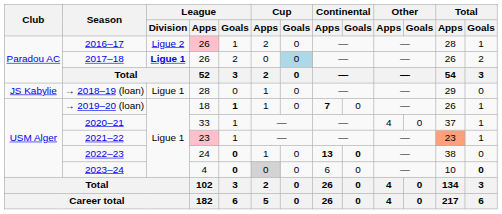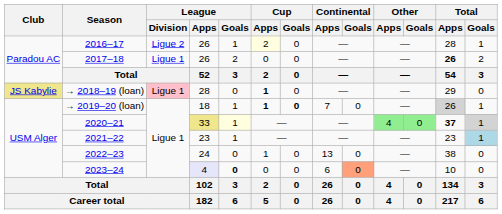2016–17 | League / Apps: pink background -> no background
2016–17 | Cup / Apps: no background -> lightyellow background
2017–18 | League / Division: bold -> normal
2017–18 | Cup / Goals: lightblue background -> no background
2017–18 | Total / Apps: normal -> bold
→ 2018–19 (loan) | Club: no background -> khaki background
→ 2018–19 (loan) | League / Division: no background -> pink background
→ 2018–19 (loan) | Cup / Apps: normal -> bold
→ 2019–20 (loan) | League / Goals: bold -> normal
→ 2019–20 (loan) | Cup / Apps: normal -> bold
→ 2019–20 (loan) | Cup / Goals: normal -> bold
→ 2019–20 (loan) | Continental / Apps: bold -> normal
→ 2019–20 (loan) | Total / Apps: no background -> lightgrey background
2020–21 | League / Apps: no background -> khaki background
2020–21 | League / Goals: no background -> lightyellow background
2020–21 | Other / Apps: no background -> lightgreen background
2020–21 | Other / Goals: no background -> lightgreen background
2020–21 | Total / Apps: normal -> bold
2020–21 | Total / Goals: no background -> lightgrey background
2021–22 | League / Apps: pink background -> no background
2021–22 | Total / Apps: lightsalmon background -> no background
2021–22 | Total / Goals: no background -> lightblue background
2022–23 | League / Goals: bold -> normal
2022–23 | Continental / Apps: bold -> normal
2022–23 | Continental / Goals: bold -> normal
2023–24 | League / Apps: no background -> lavender background
2023–24 | Cup / Apps: lightgrey background -> no background
2023–24 | Continental / Goals: no background -> lightsalmon background
2023–24 | Total / Goals: bold -> normal
